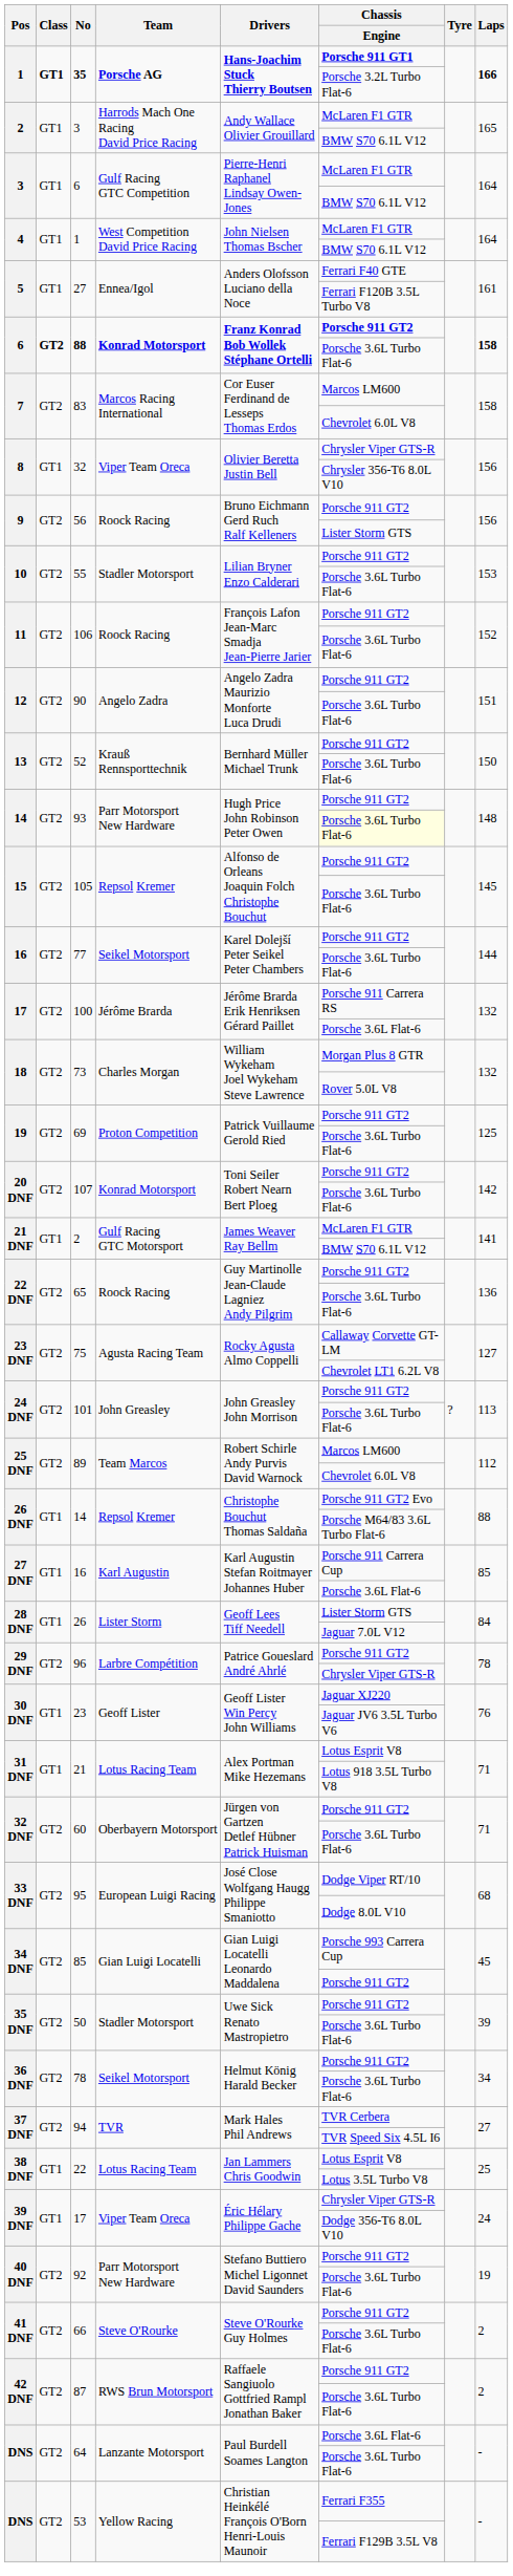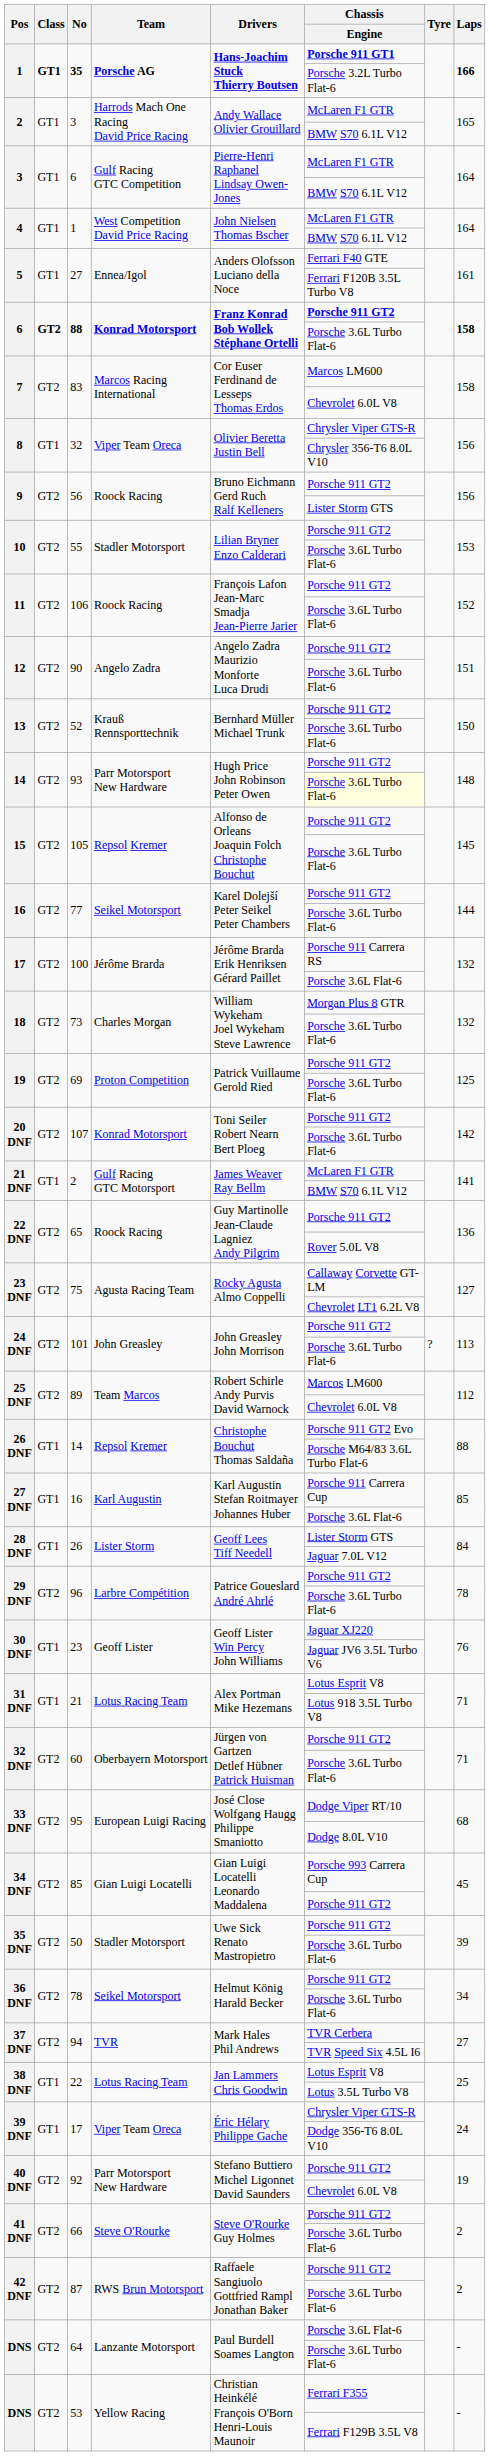row 38 | Chassis / Engine: Rover 5.0L V8 -> Porsche 3.6L Turbo Flat-6
row 46 | Chassis / Engine: Porsche 3.6L Turbo Flat-6 -> Rover 5.0L V8
row 60 | Chassis / Engine: Chrysler Viper GTS-R -> Porsche 3.6L Turbo Flat-6
row 82 | Chassis / Engine: Porsche 3.6L Turbo Flat-6 -> Chevrolet 6.0L V8
